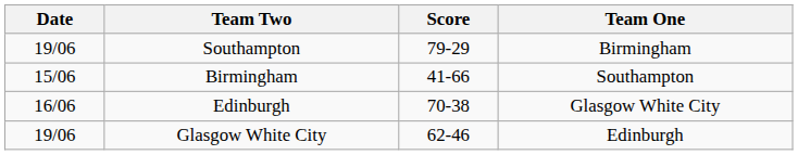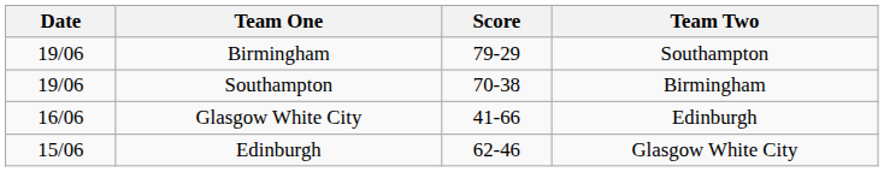columns swapped: Team One <-> Team Two
row 3 | Date: 15/06 -> 19/06
row 3 | Score: 41-66 -> 70-38
row 4 | Score: 70-38 -> 41-66
row 5 | Date: 19/06 -> 15/06
